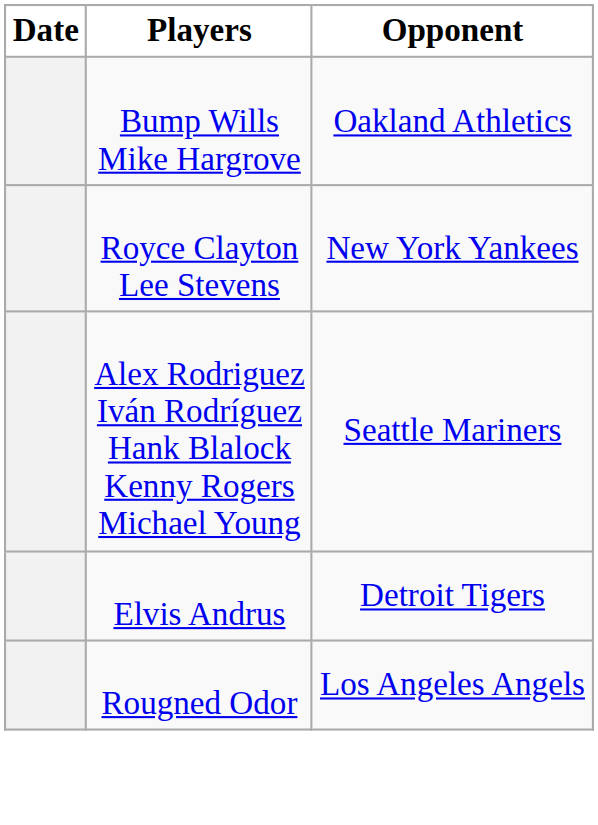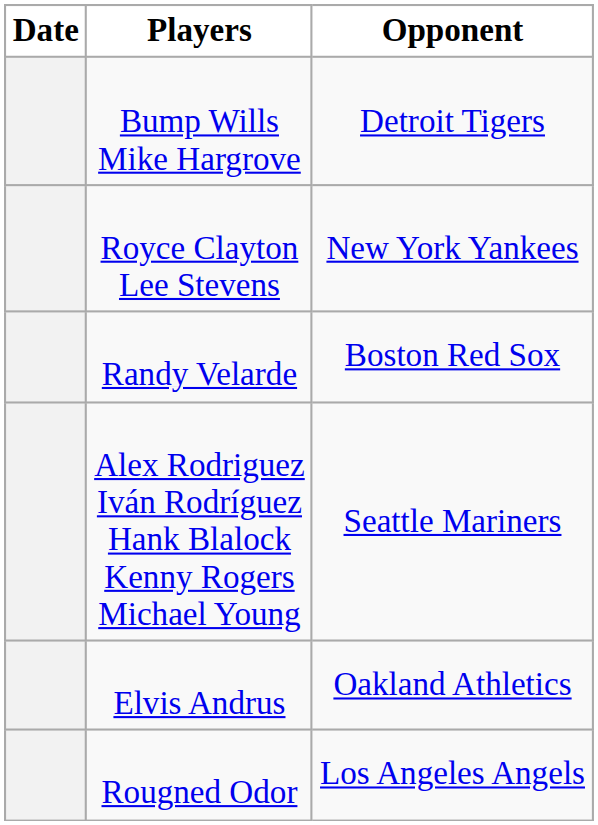Bump Wills Mike Hargrove | Opponent: Oakland Athletics -> Detroit Tigers
+ row: Randy Velarde | Boston Red Sox
Elvis Andrus | Opponent: Detroit Tigers -> Oakland Athletics
